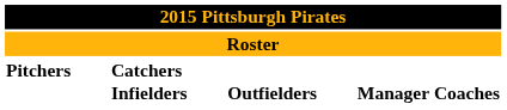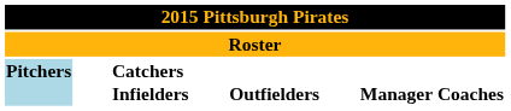Pitchers | column 1: no background -> lightblue background
